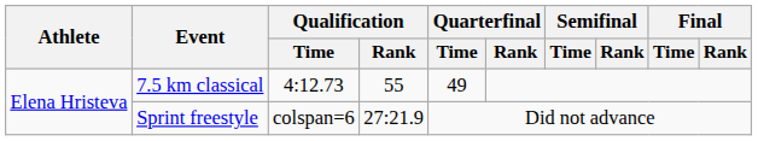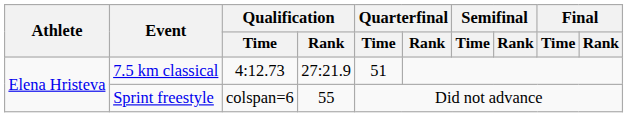7.5 km classical | Qualification / Rank: 55 -> 27:21.9
7.5 km classical | Quarterfinal / Time: 49 -> 51
Sprint freestyle | Qualification / Rank: 27:21.9 -> 55
